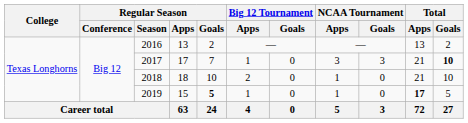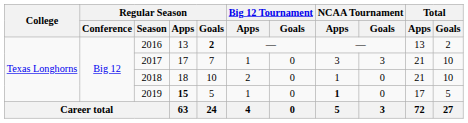2016 | Regular Season / Goals: normal -> bold
2017 | Total / Goals: bold -> normal
2019 | Regular Season / Apps: normal -> bold
2019 | Regular Season / Goals: bold -> normal
2019 | NCAA Tournament / Apps: normal -> bold
2019 | Total / Apps: bold -> normal
